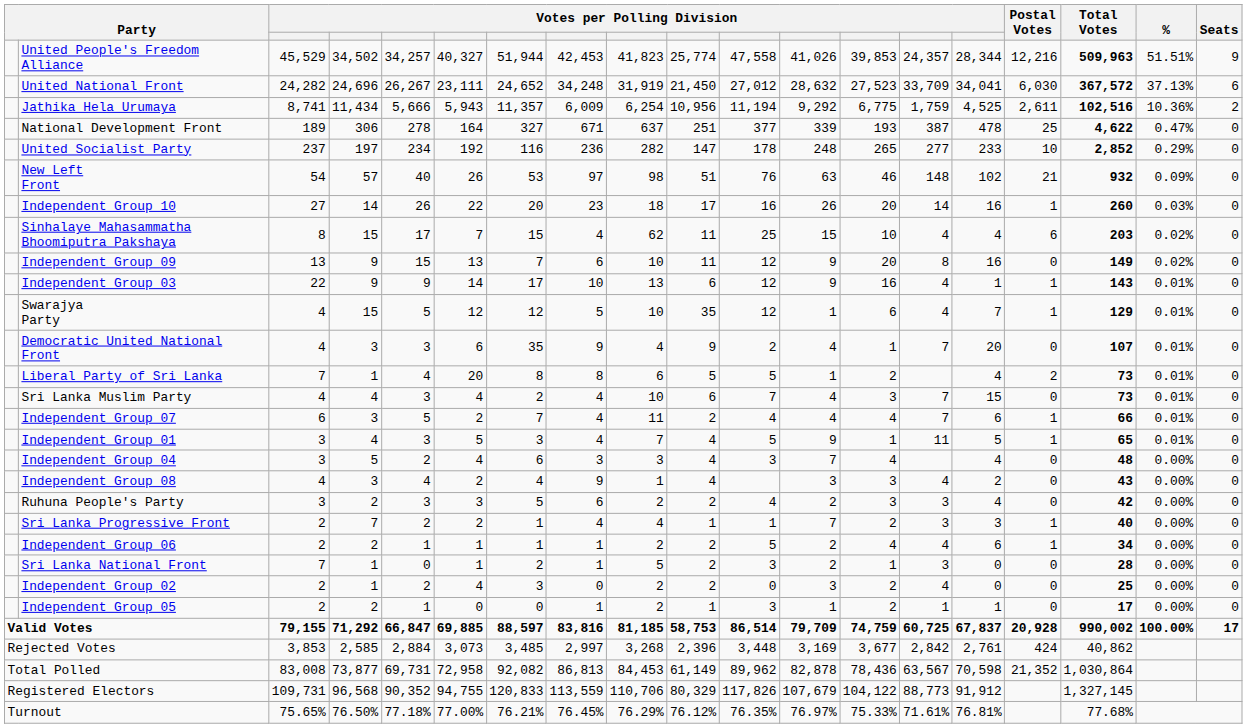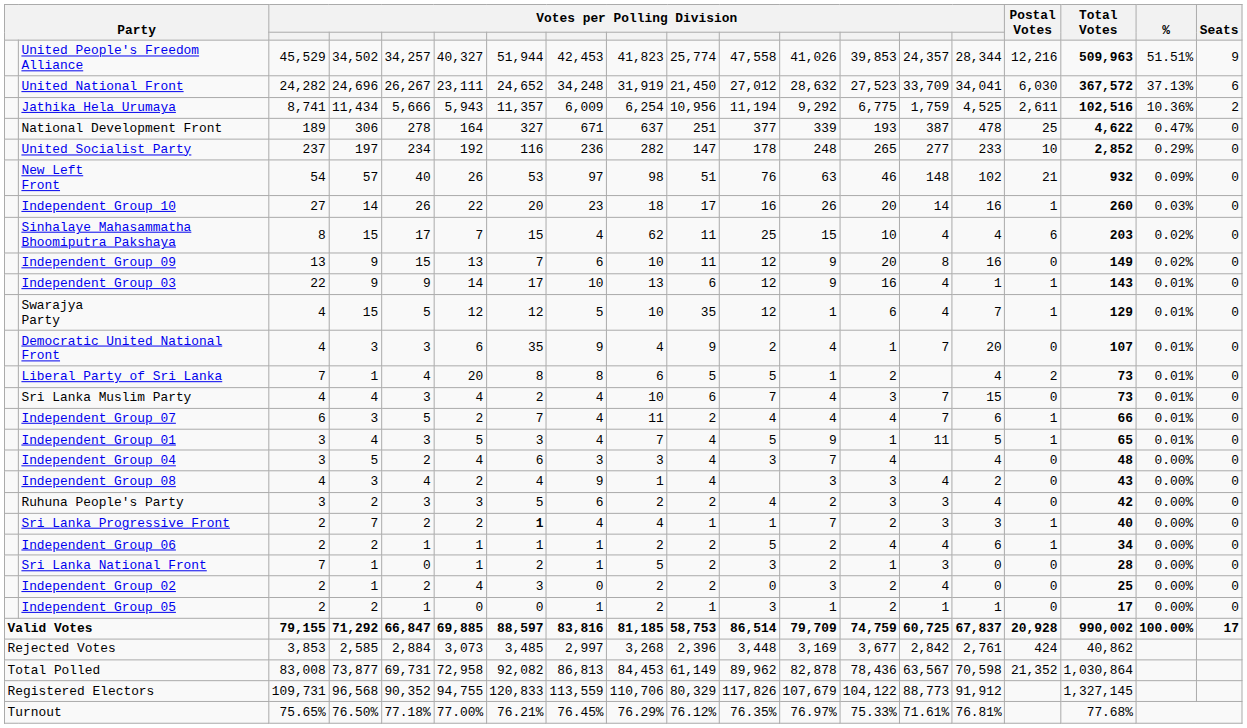Sri Lanka Progressive Front | column 7: normal -> bold
